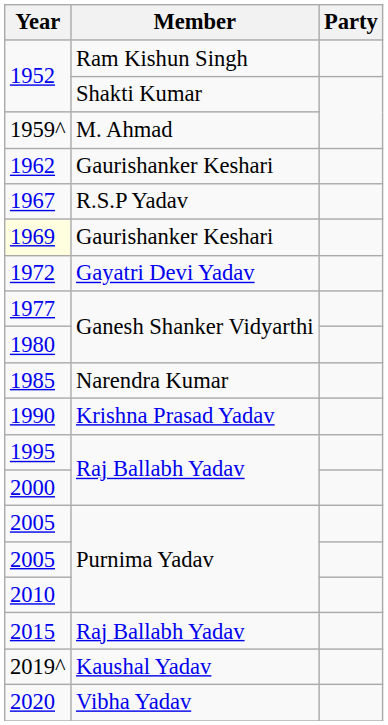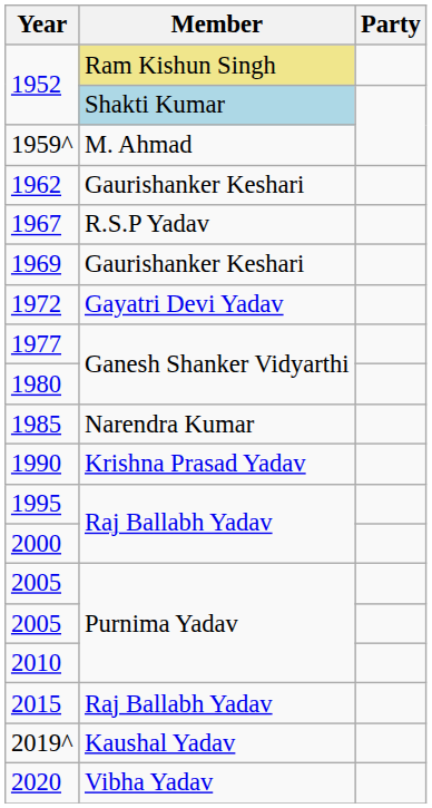1952 / Ram Kishun Singh | Member: no background -> khaki background
1952 / Shakti Kumar | Member: no background -> lightblue background
1969 | Year: lightyellow background -> no background
